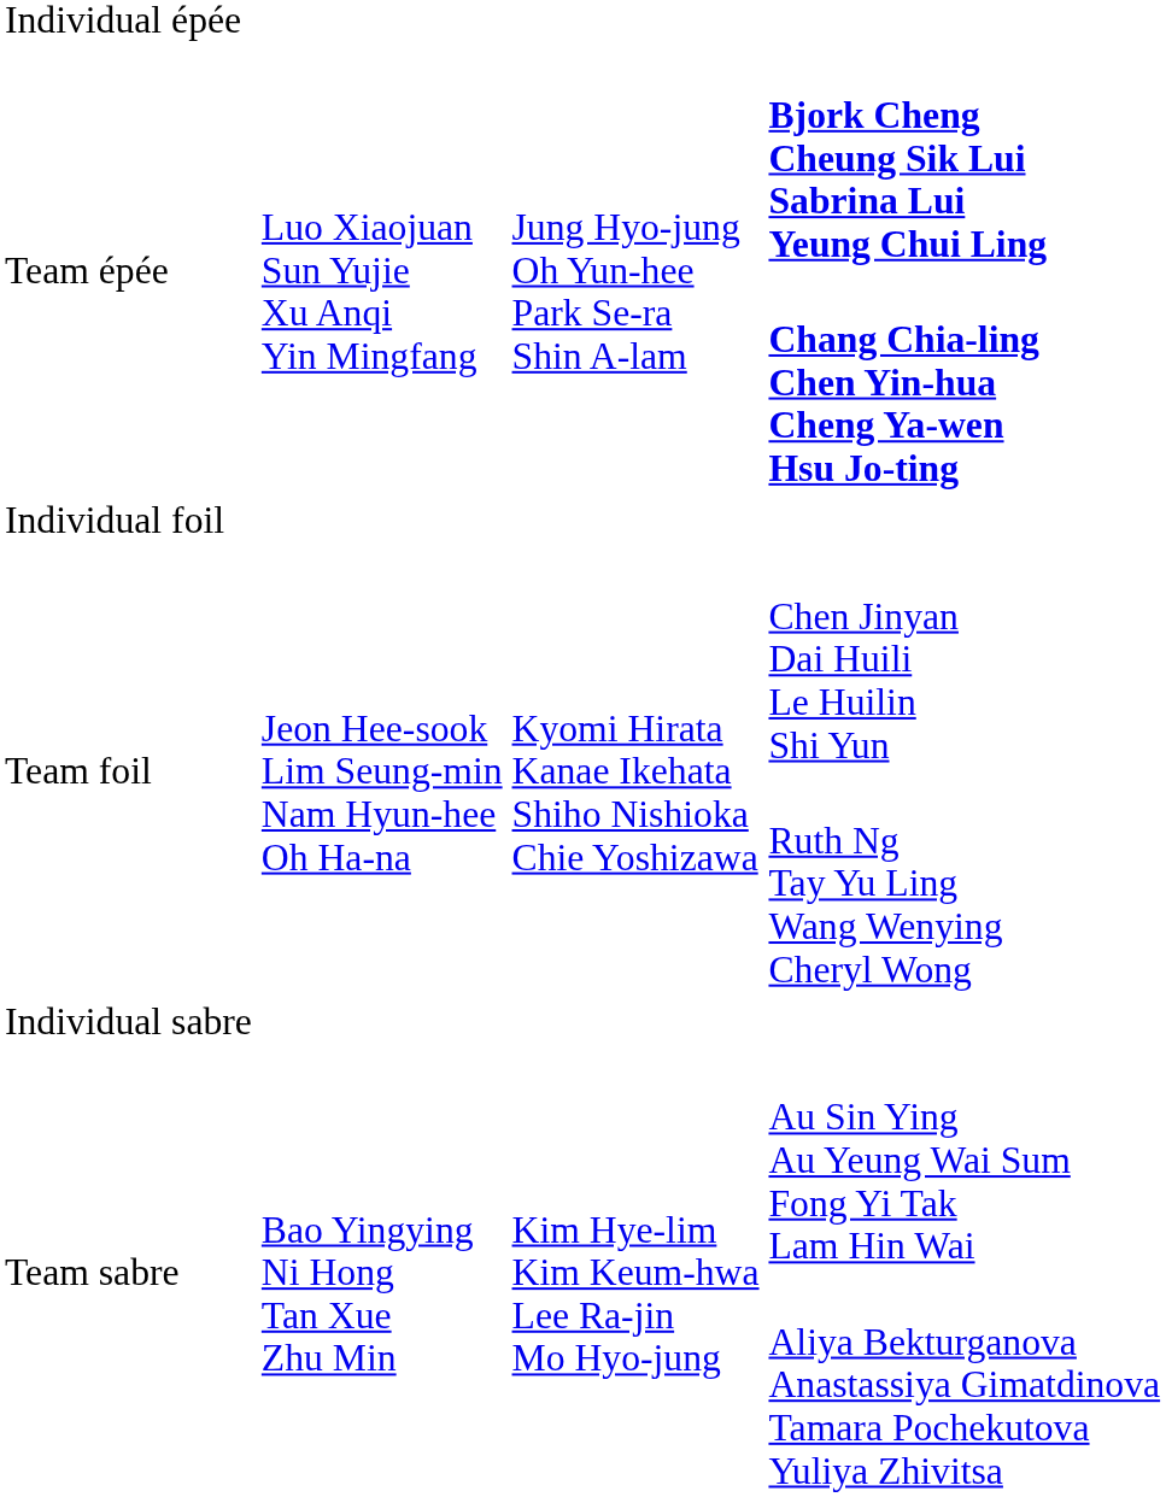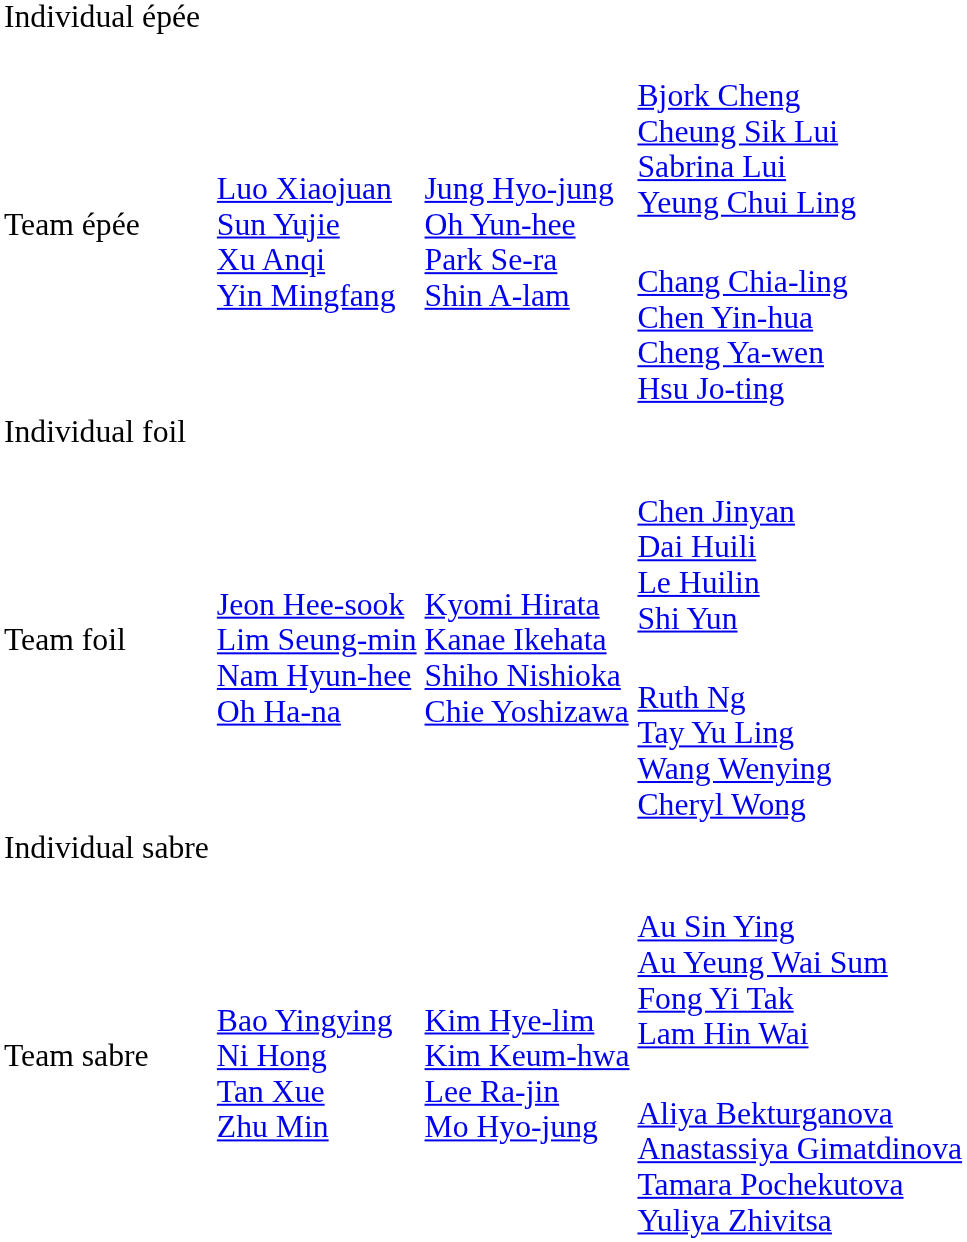Bjork Cheng Cheung Sik Lui Sabrina Lui Yeung Chui Ling | column 4: bold -> normal
Chang Chia-ling Chen Yin-hua Cheng Ya-wen Hsu Jo-ting | column 4: bold -> normal
